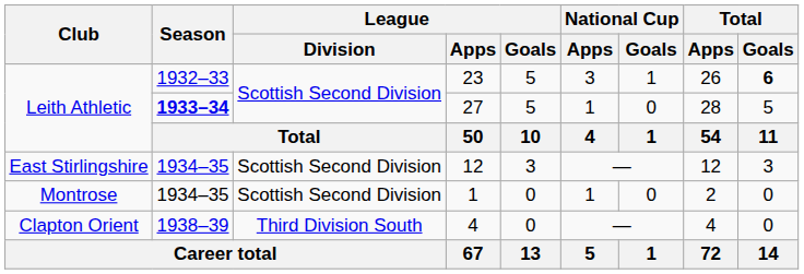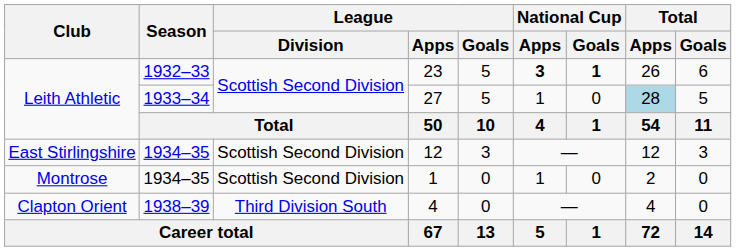23 | National Cup / Apps: normal -> bold
23 | National Cup / Goals: normal -> bold
23 | Total / Goals: bold -> normal
27 | Season: bold -> normal
27 | Total / Apps: no background -> lightblue background
